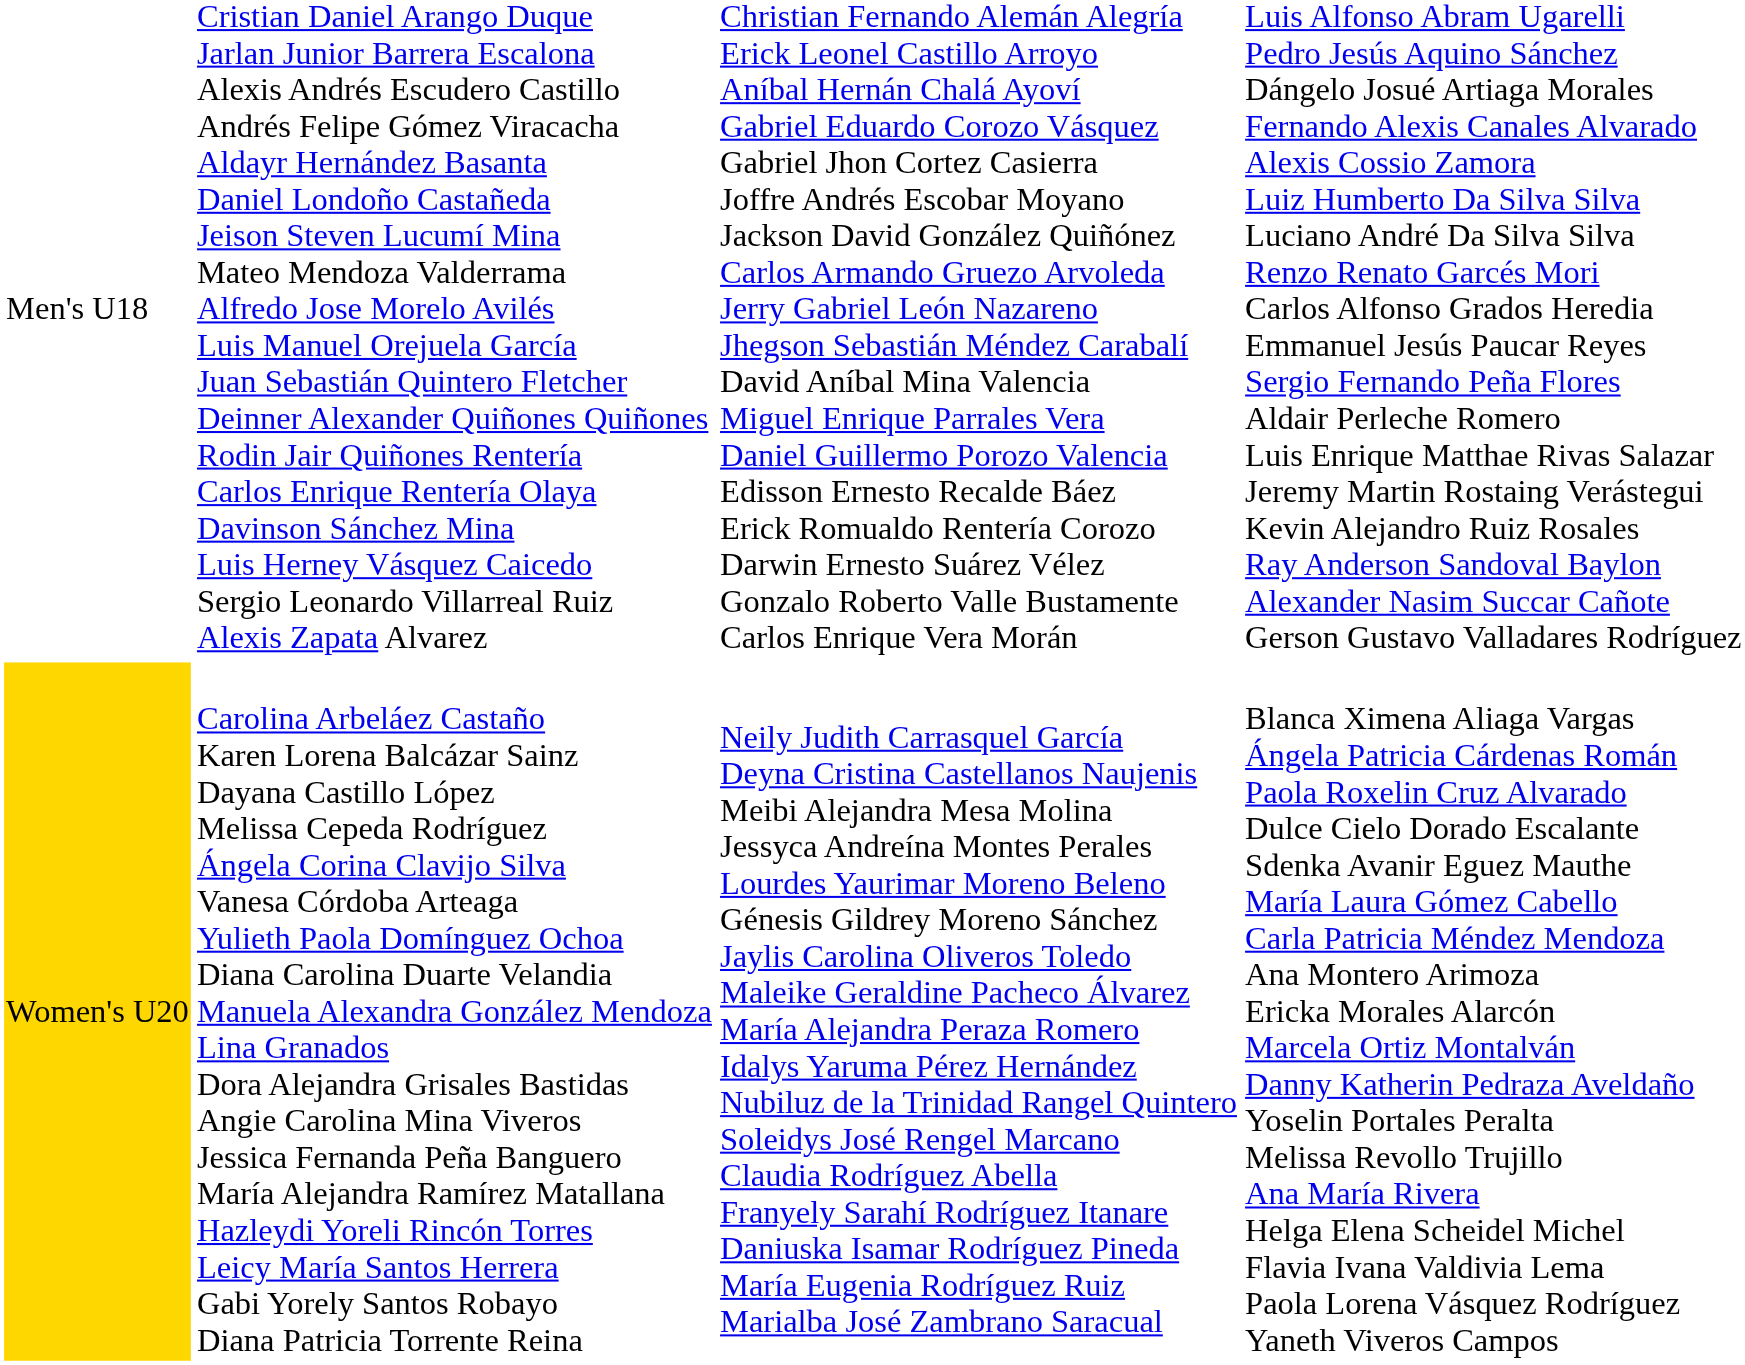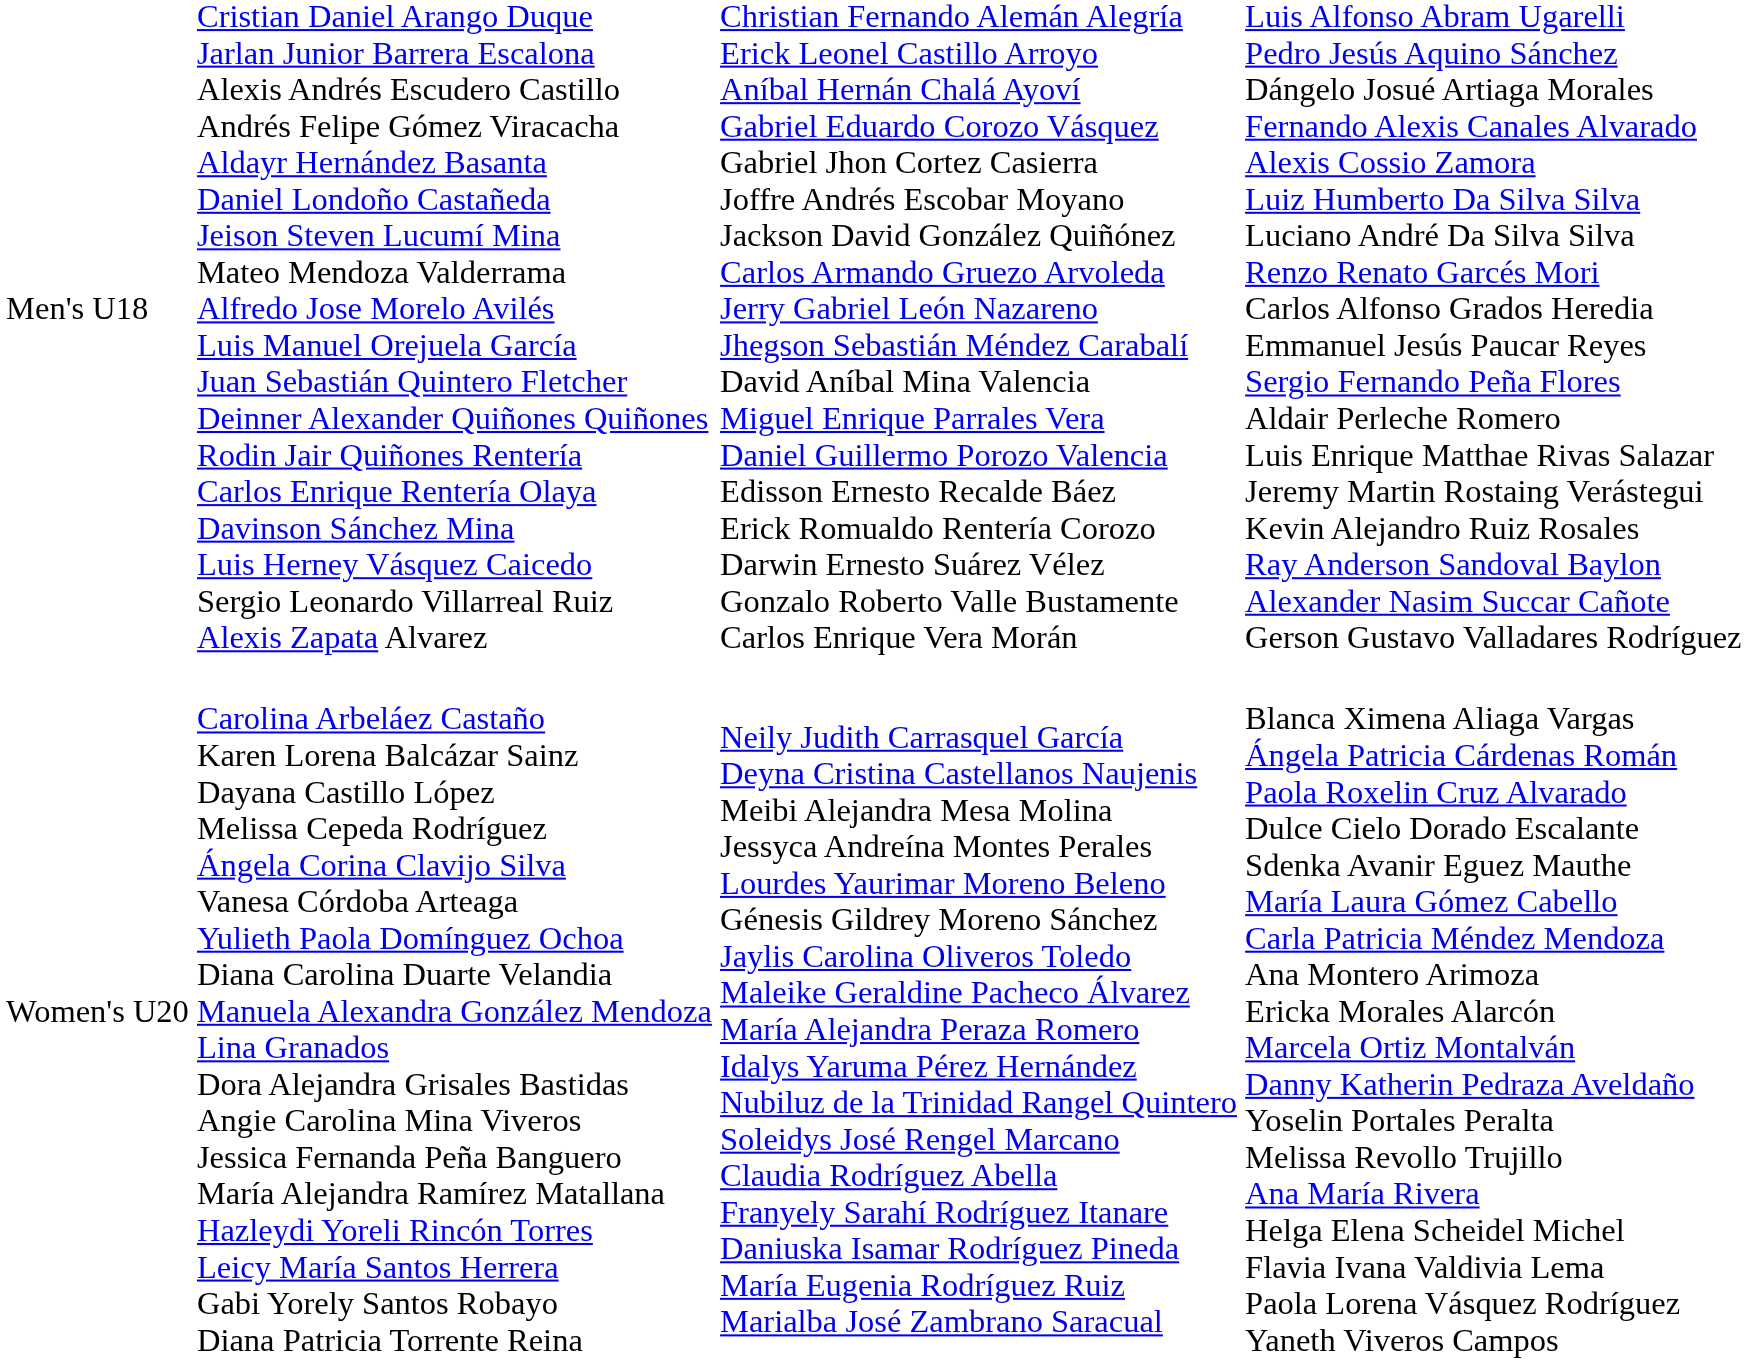Women's U20 | column 1: gold background -> no background
